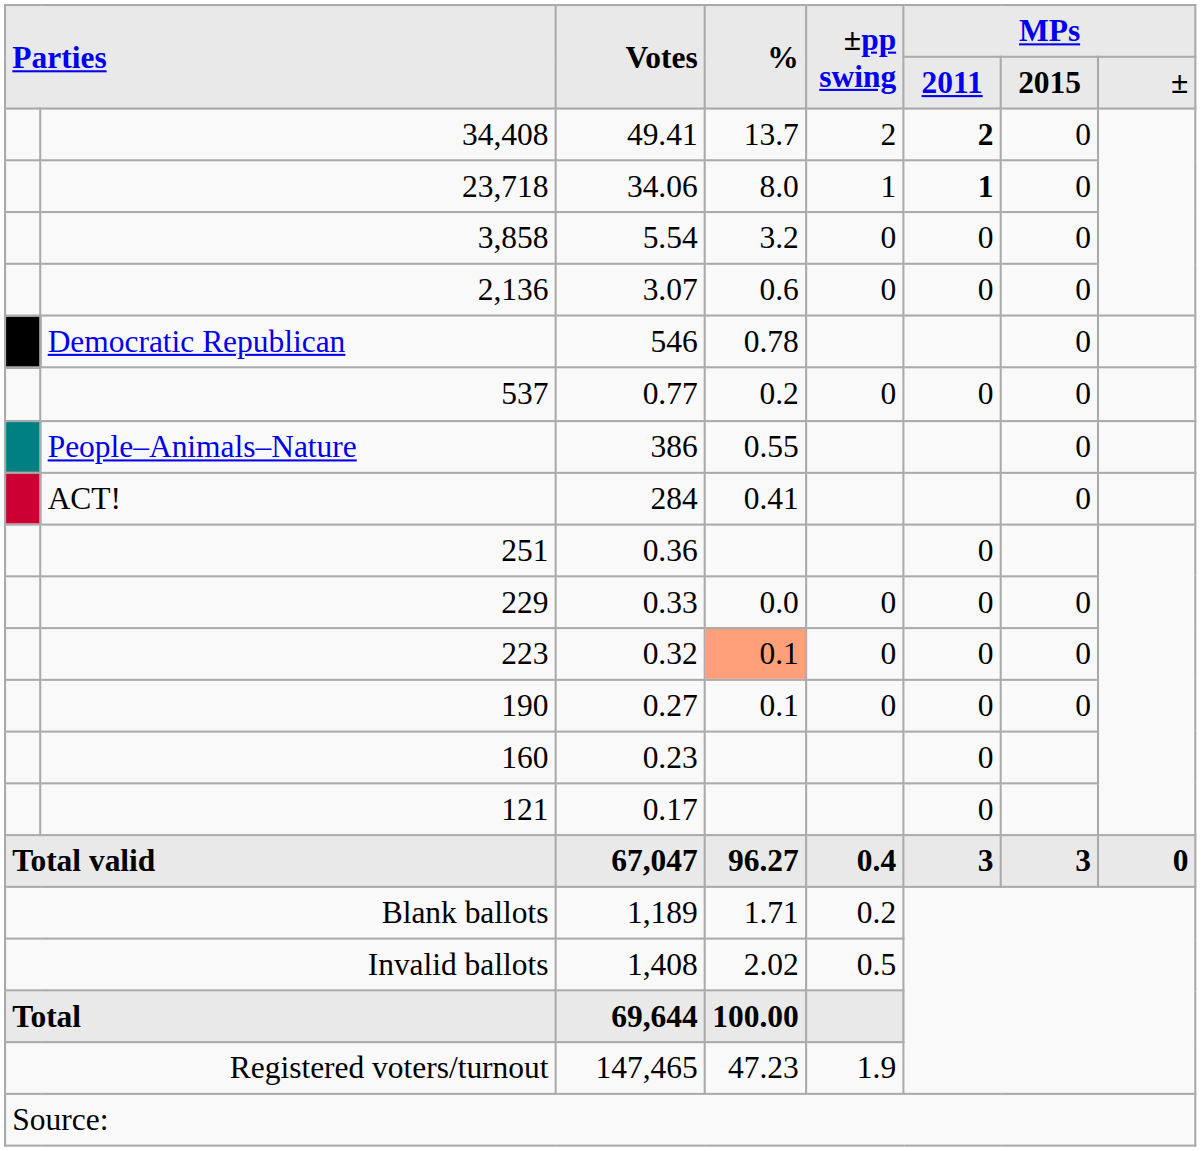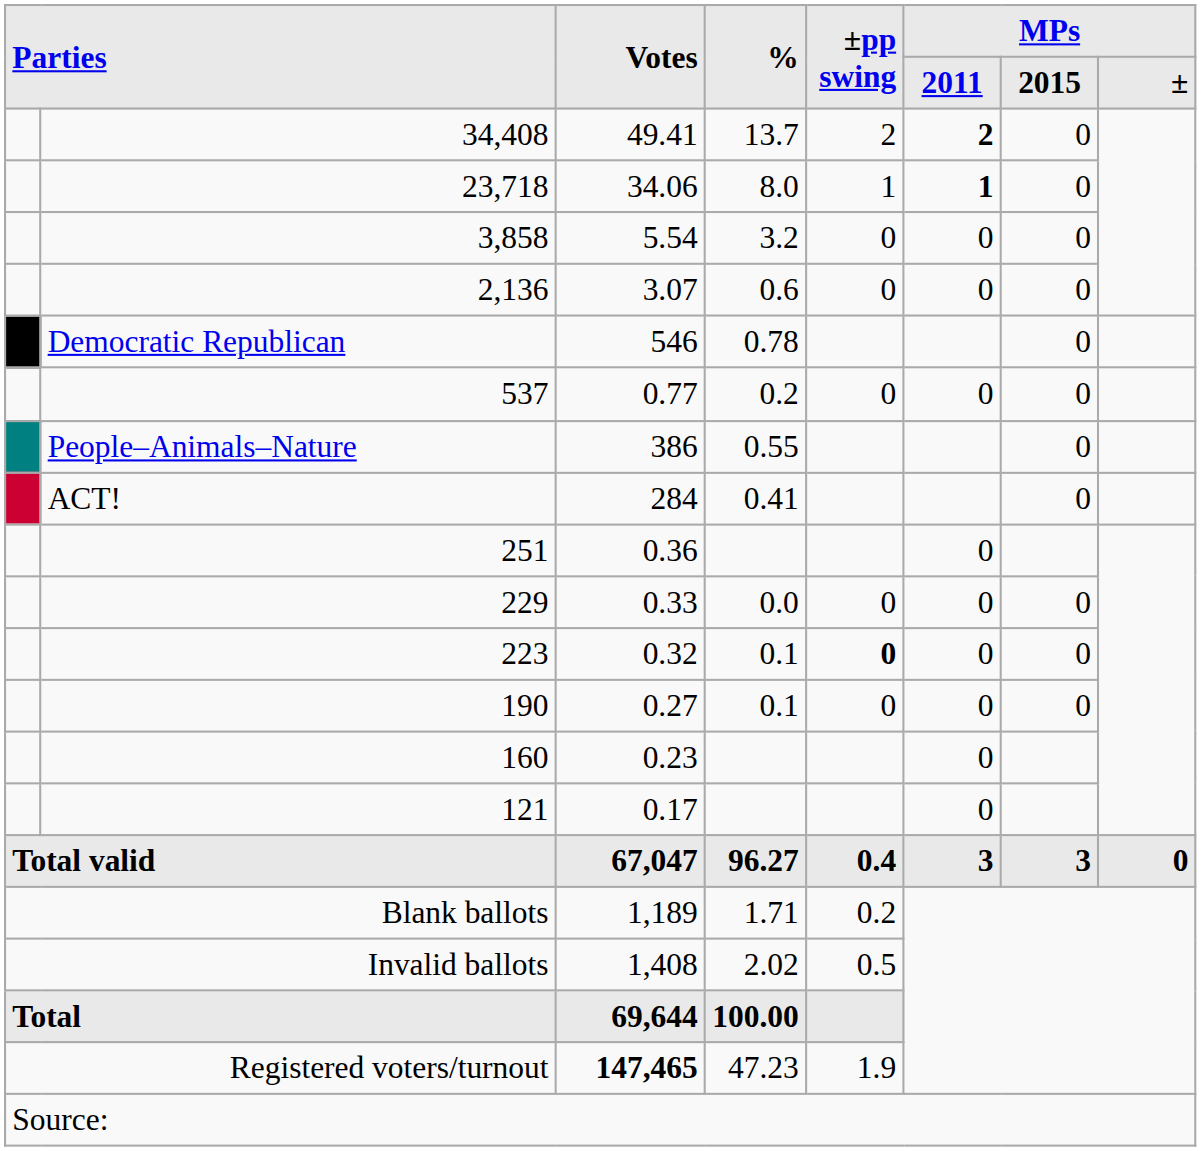223 | %: lightsalmon background -> no background
223 | ±pp swing: normal -> bold
Registered voters/turnout | Votes: normal -> bold
